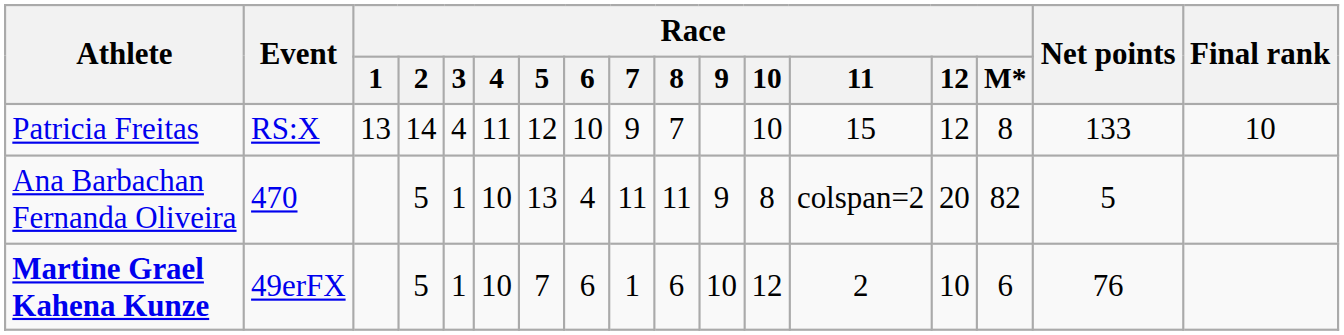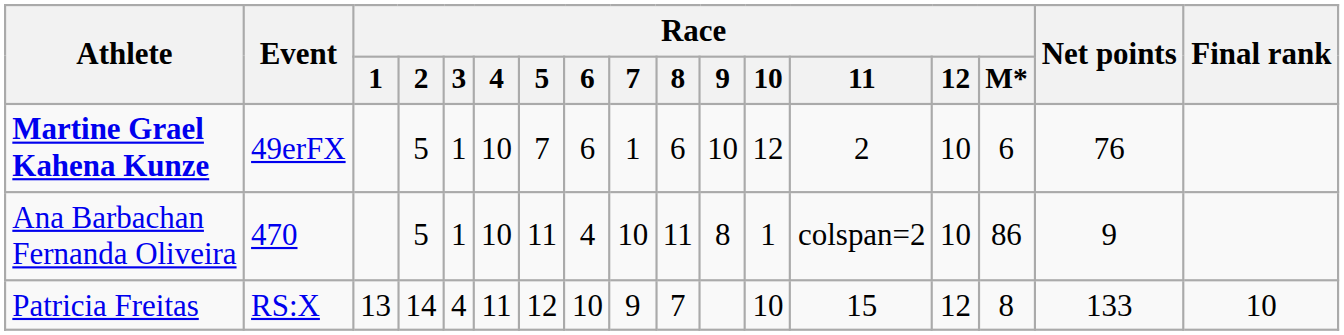rows swapped: Patricia Freitas <-> Martine Grael Kahena Kunze
Ana Barbachan Fernanda Oliveira | Race / 5: 13 -> 11
Ana Barbachan Fernanda Oliveira | Race / 7: 11 -> 10
Ana Barbachan Fernanda Oliveira | Race / 9: 9 -> 8
Ana Barbachan Fernanda Oliveira | Race / 10: 8 -> 1
Ana Barbachan Fernanda Oliveira | Race / 12: 20 -> 10
Ana Barbachan Fernanda Oliveira | Race / M*: 82 -> 86
Ana Barbachan Fernanda Oliveira | Net points: 5 -> 9
